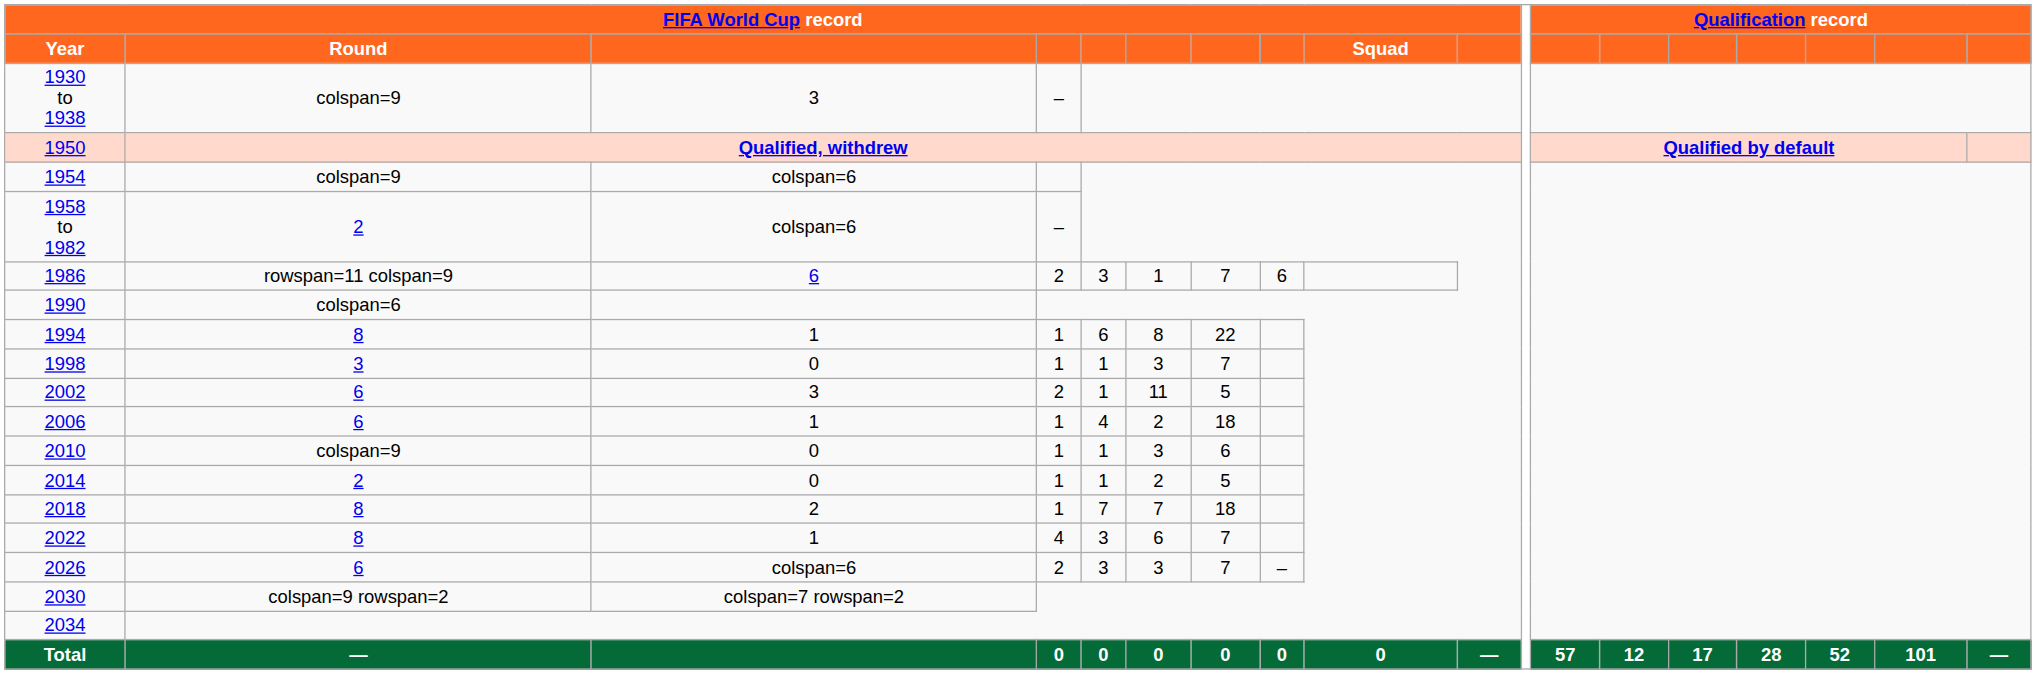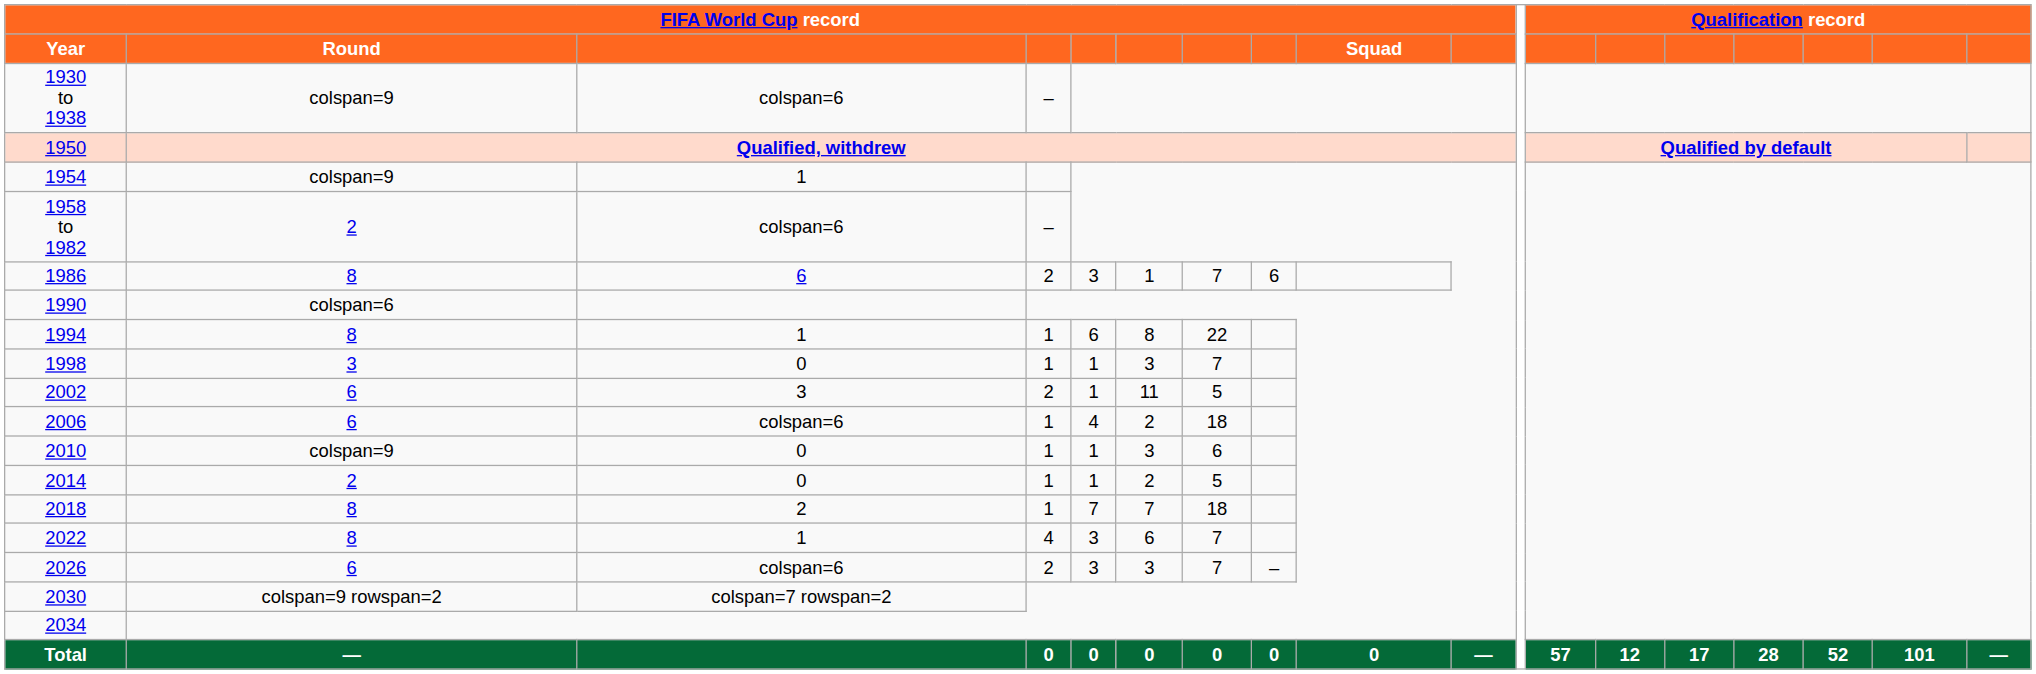1930 to 1938 | column 3: 3 -> colspan=6
1954 | column 3: colspan=6 -> 1
1986 | FIFA World Cup record / Round: rowspan=11 colspan=9 -> 8
2006 | column 3: 1 -> colspan=6
